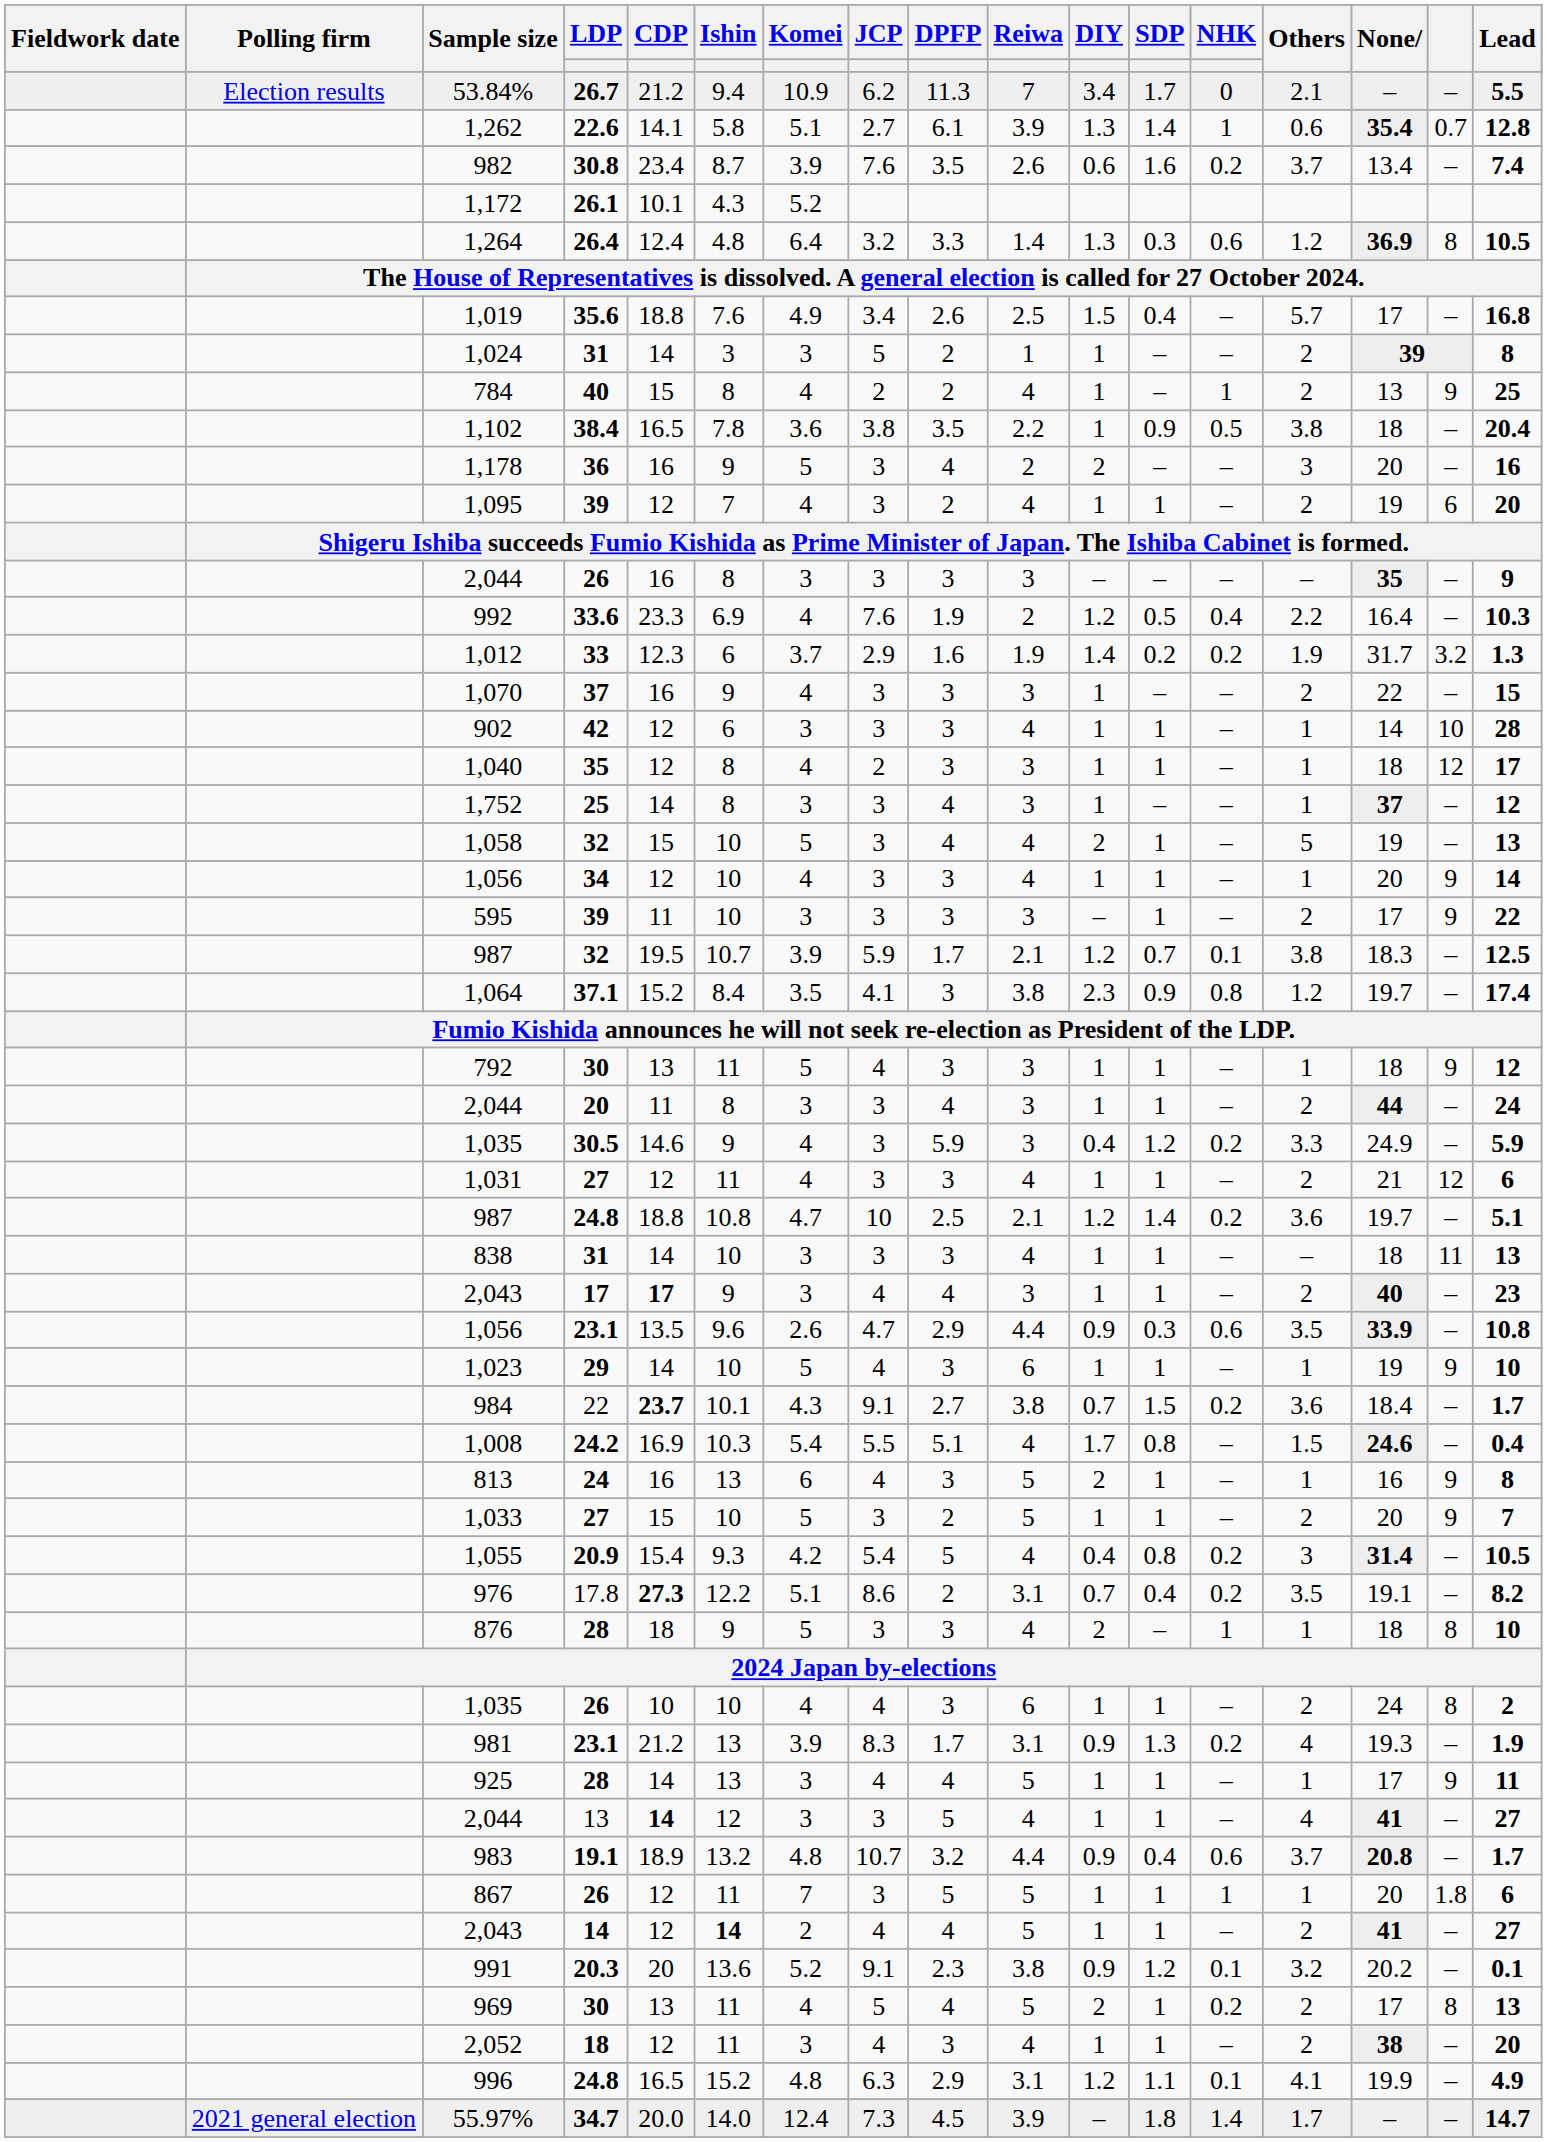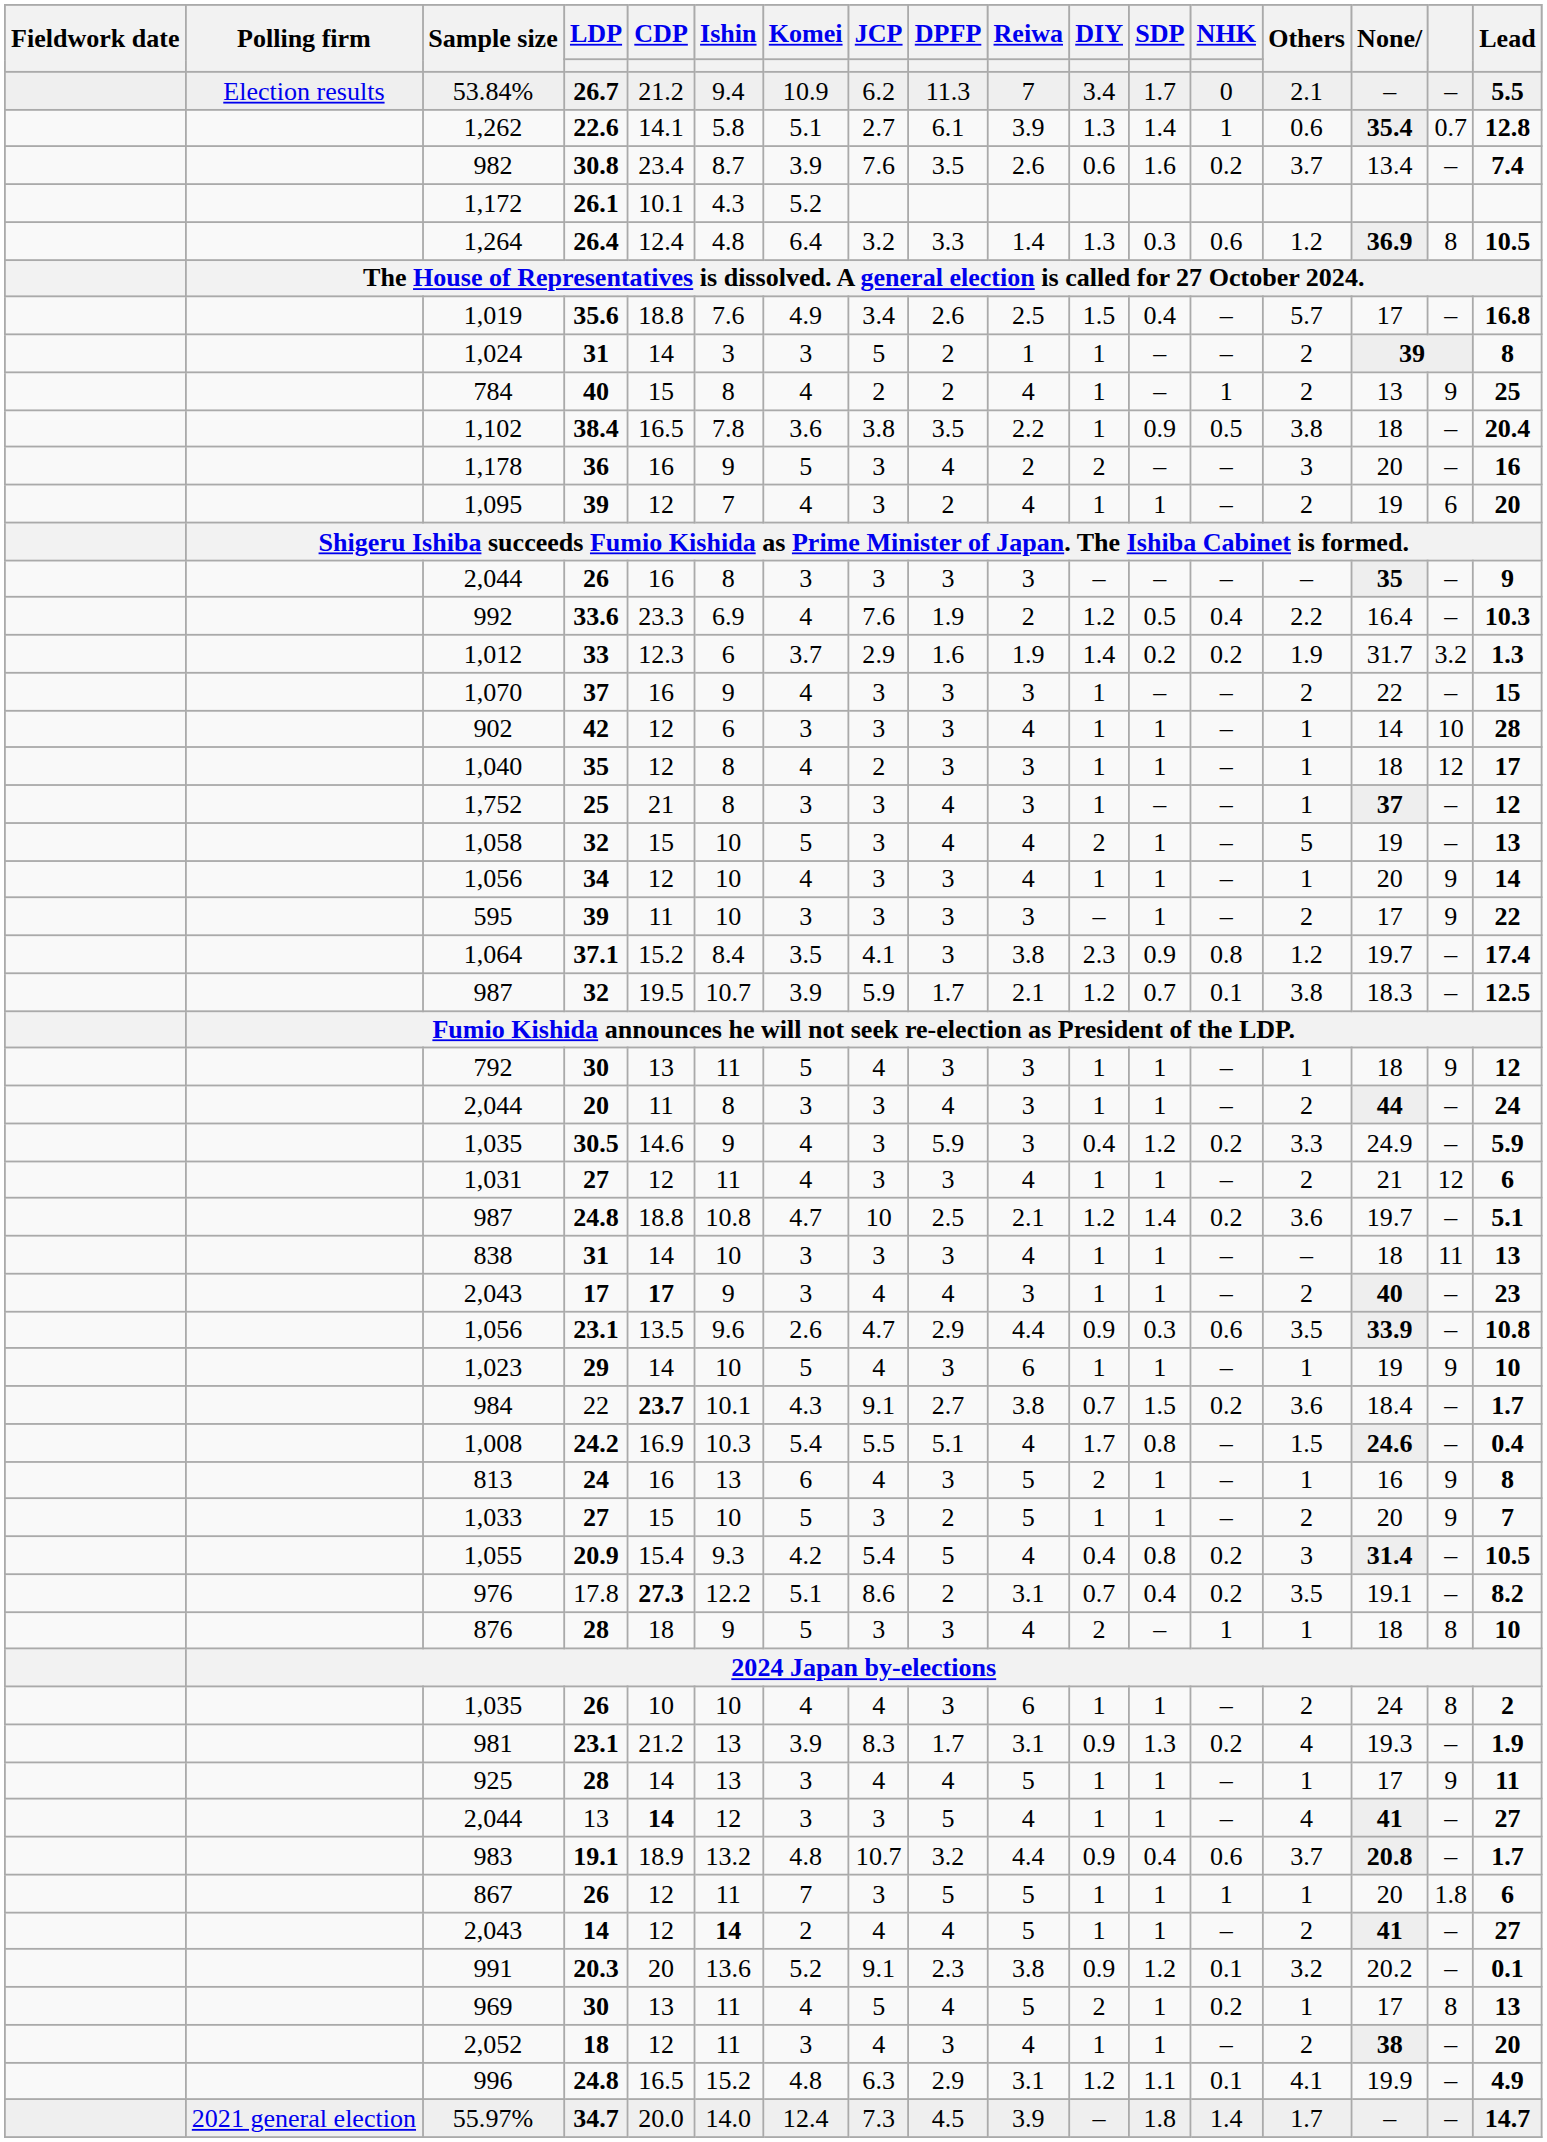1,752 | CDP: 14 -> 21
rows swapped: 1,064 <-> 987 / 32
969 | Others: 2 -> 1
